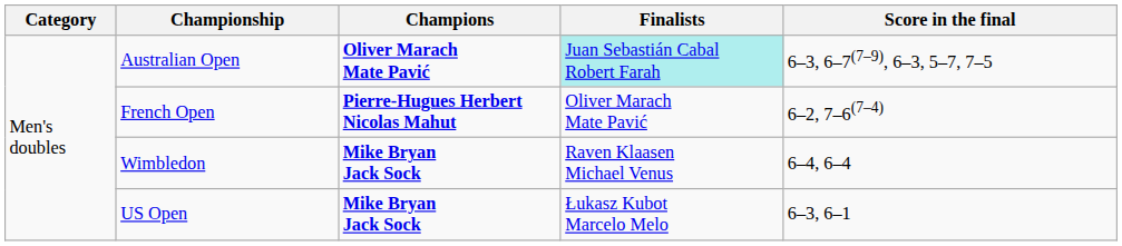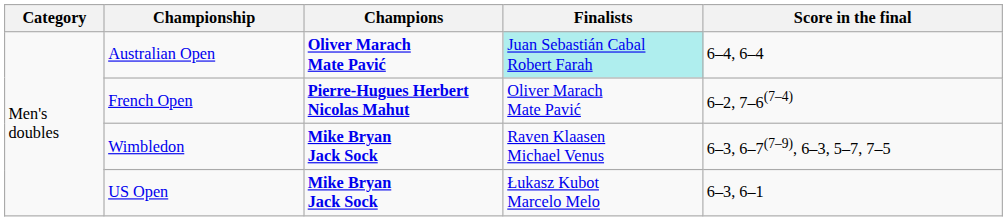Australian Open | Score in the final: 6–3, 6–7(7–9), 6–3, 5–7, 7–5 -> 6–4, 6–4
Wimbledon | Score in the final: 6–4, 6–4 -> 6–3, 6–7(7–9), 6–3, 5–7, 7–5
